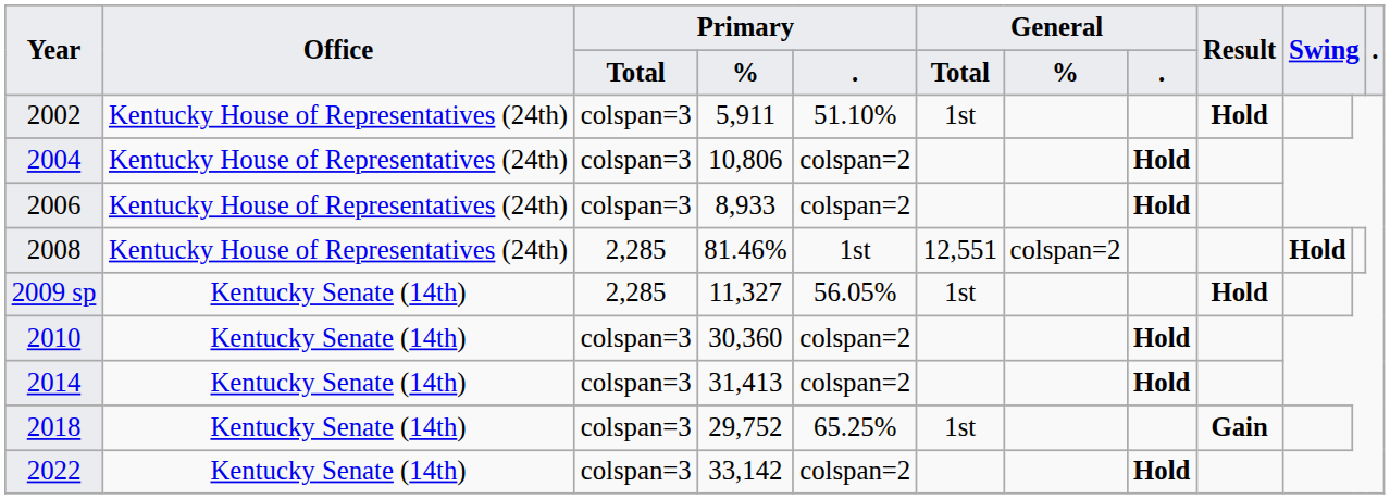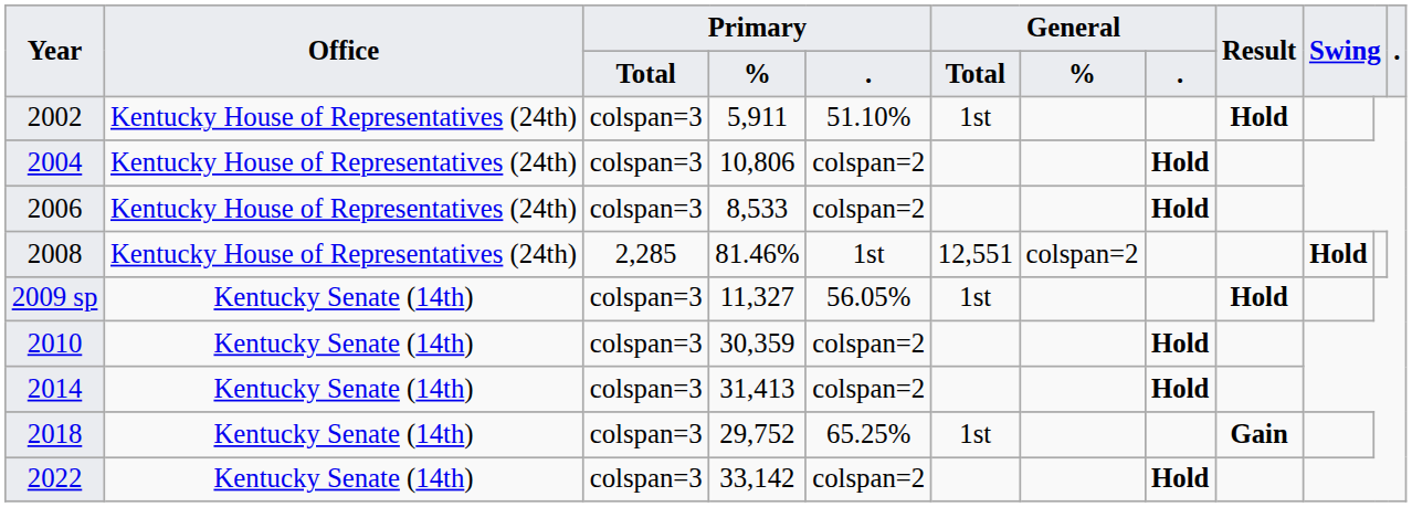2006 | Primary / %: 8,933 -> 8,533
2009 sp | Primary / Total: 2,285 -> colspan=3
2010 | Primary / %: 30,360 -> 30,359
